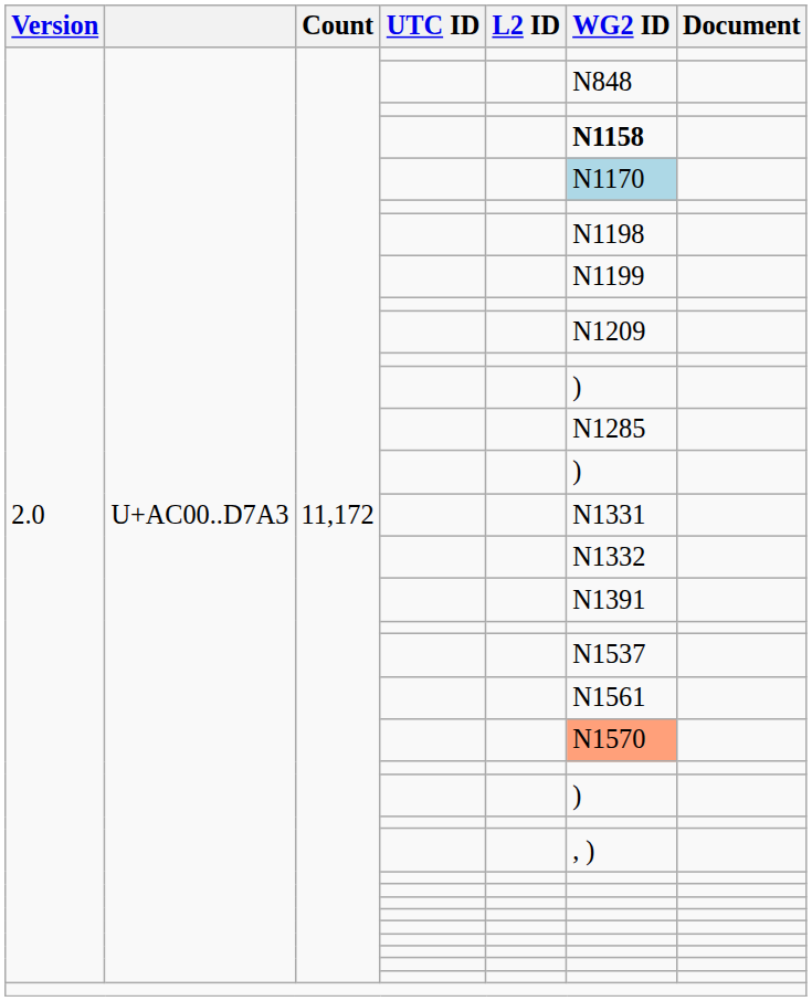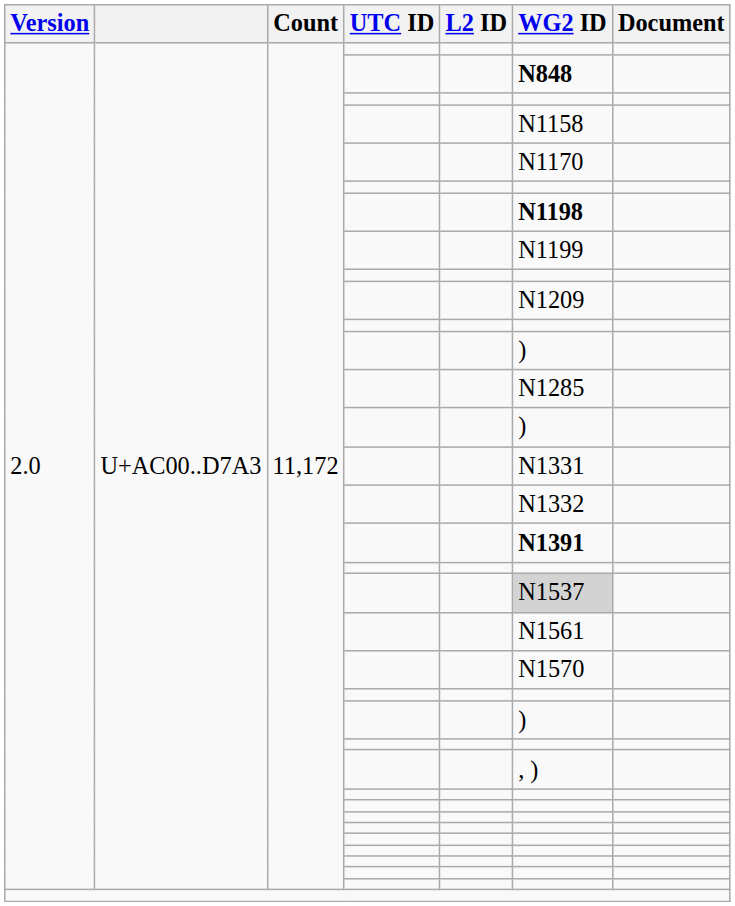row 3 | WG2 ID: normal -> bold
row 5 | WG2 ID: bold -> normal
row 6 | WG2 ID: lightblue background -> no background
row 8 | WG2 ID: normal -> bold
row 18 | WG2 ID: normal -> bold
row 20 | WG2 ID: no background -> lightgrey background
row 22 | WG2 ID: lightsalmon background -> no background
